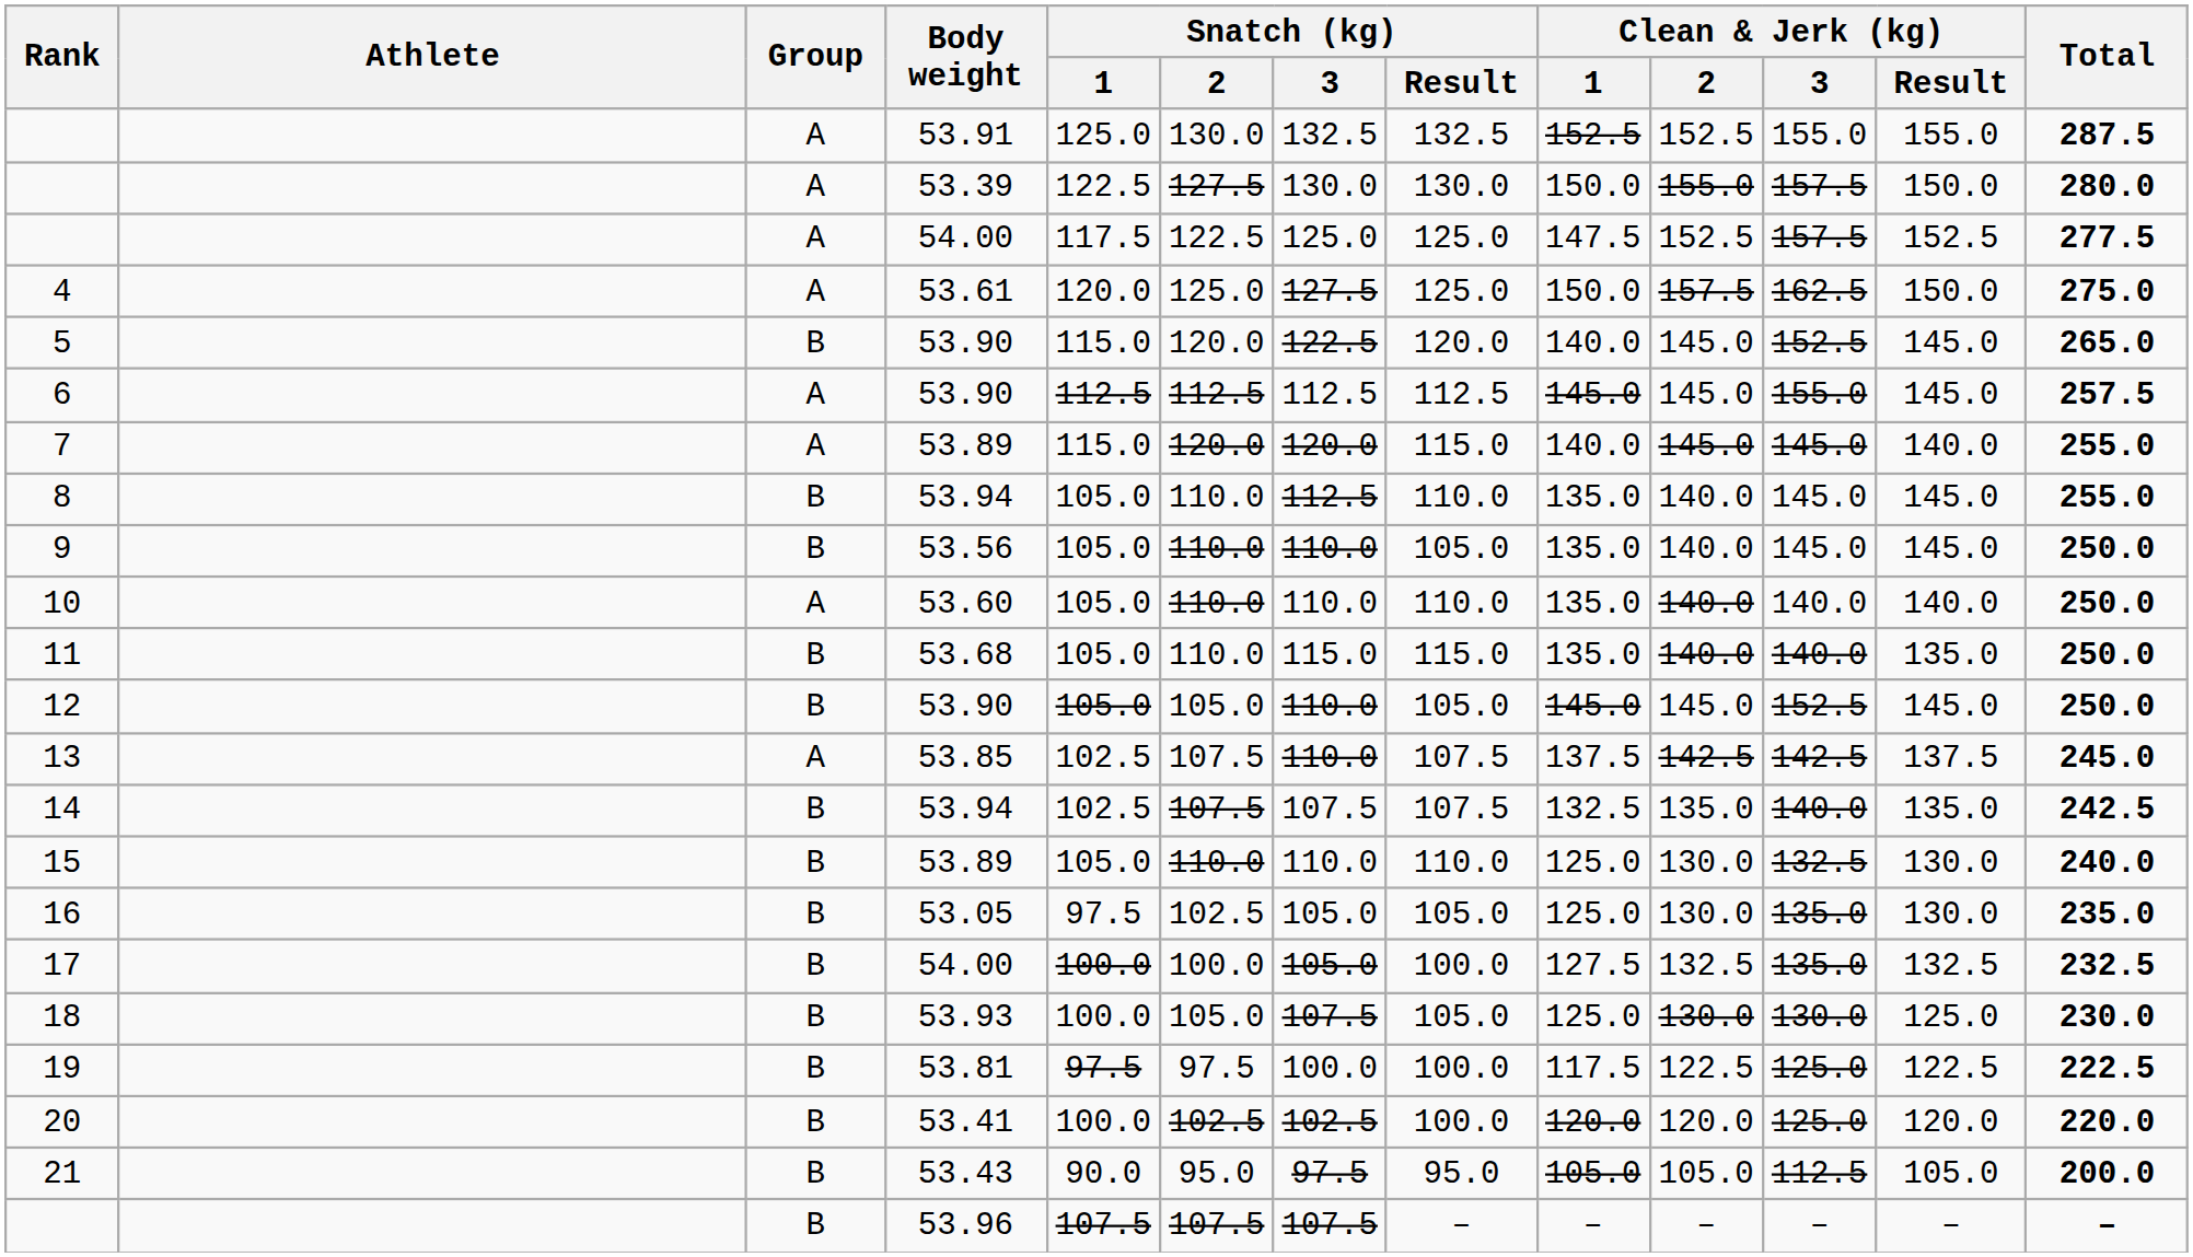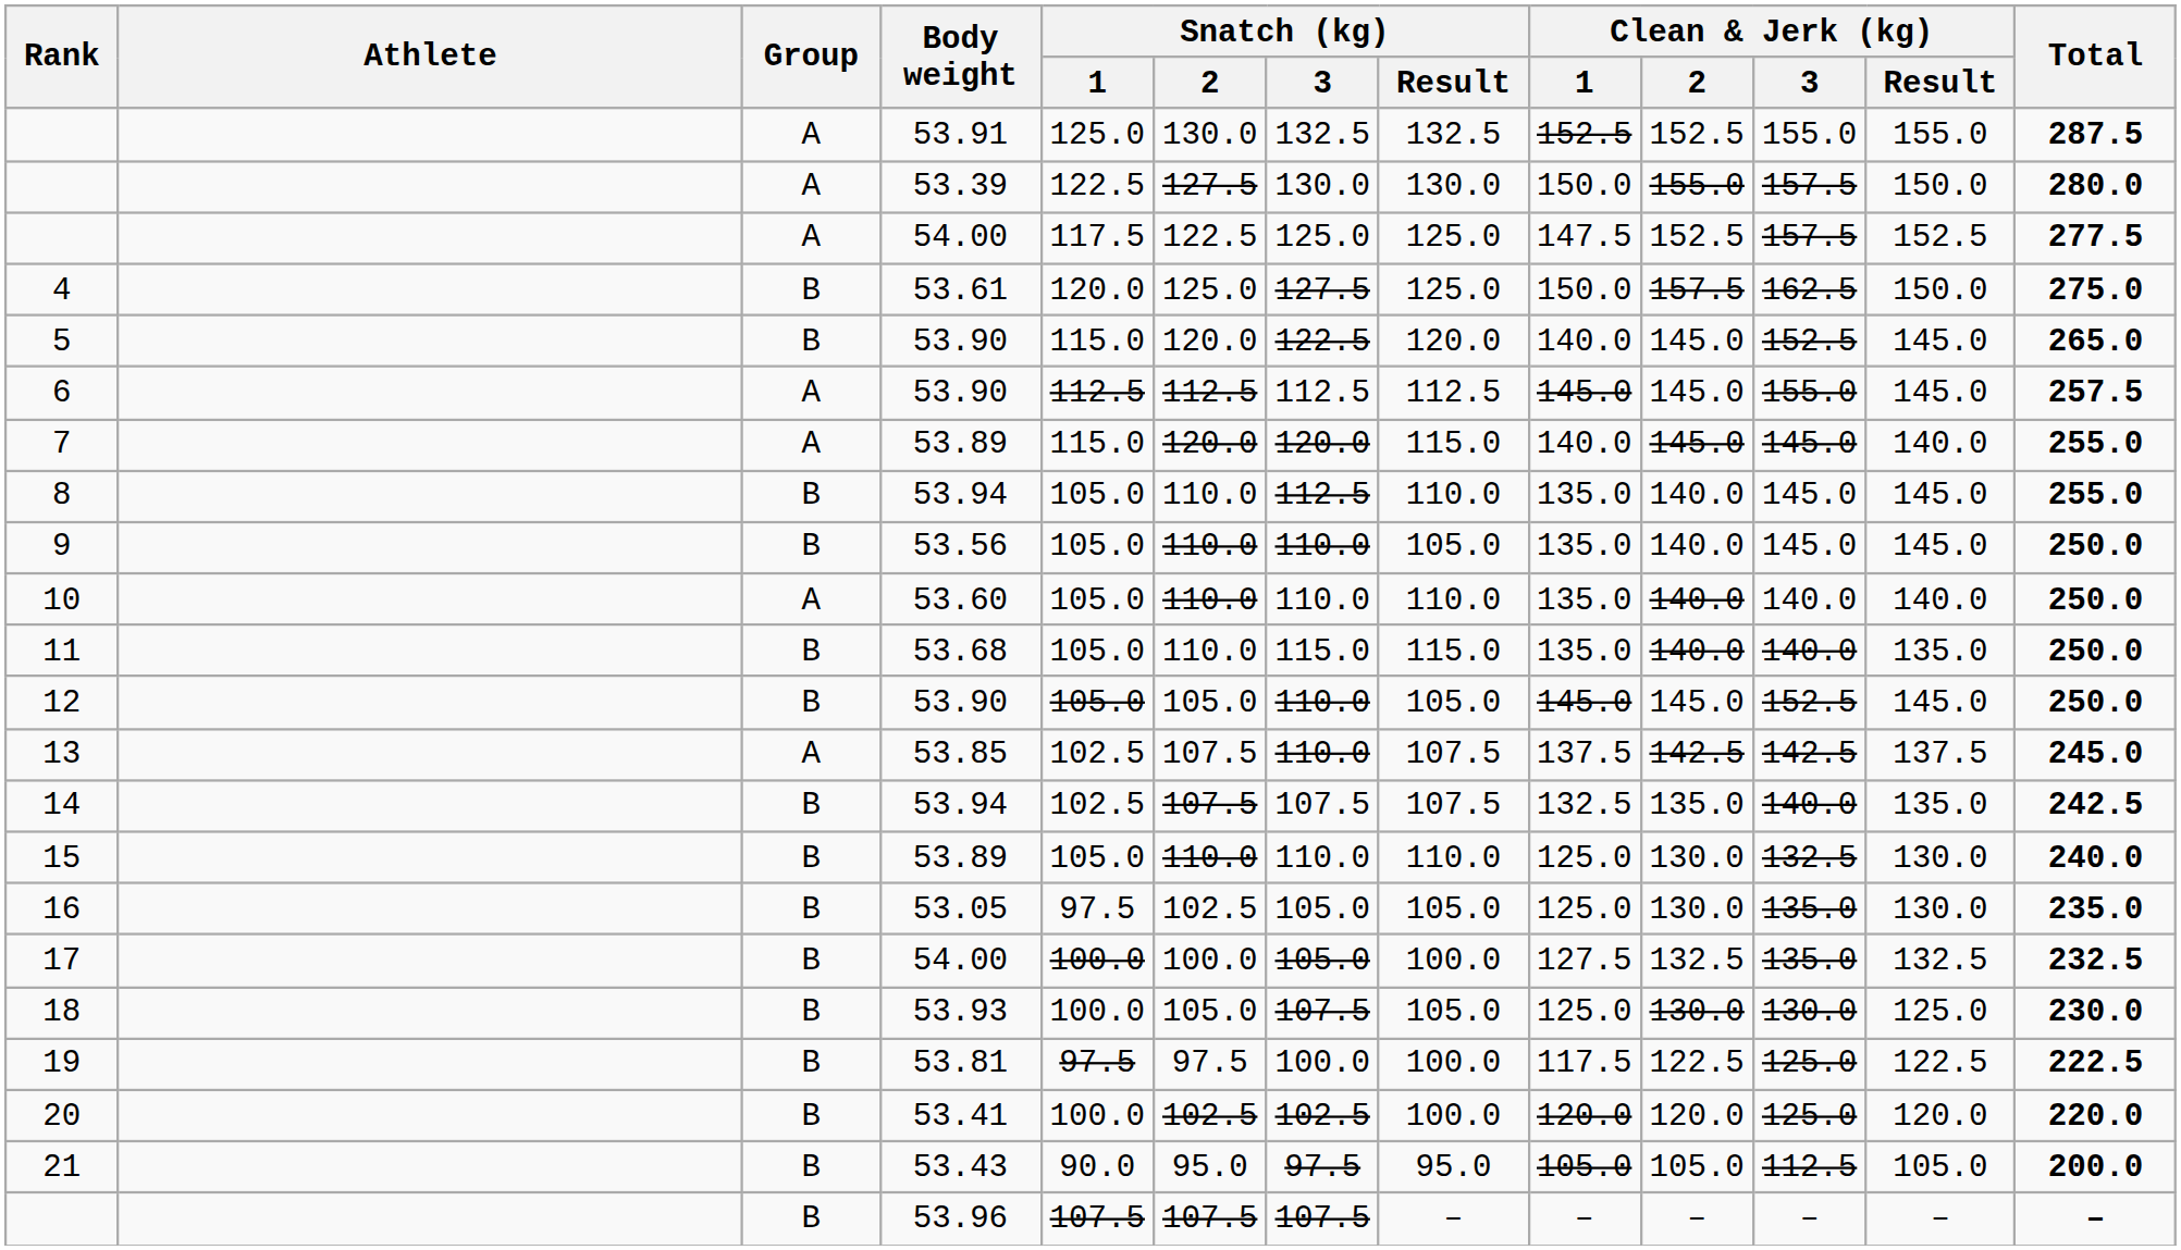4 | Group: A -> B
